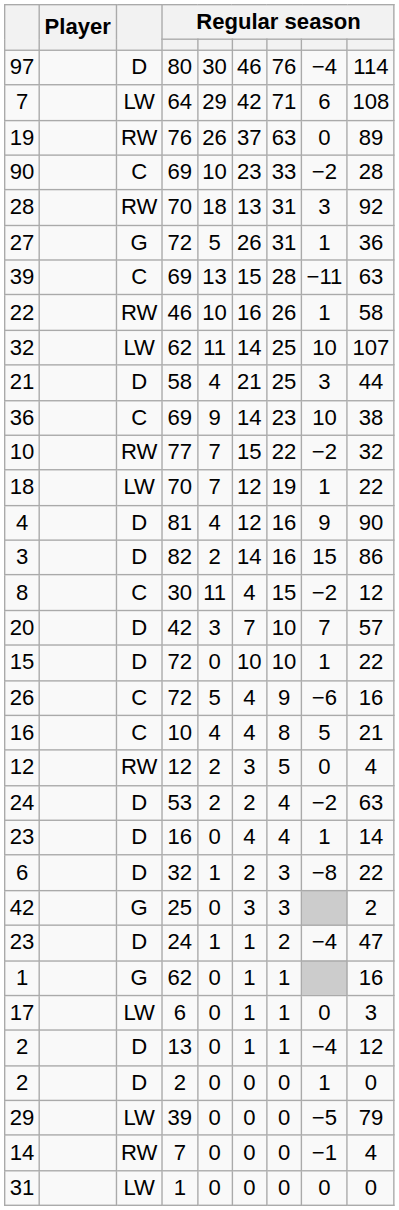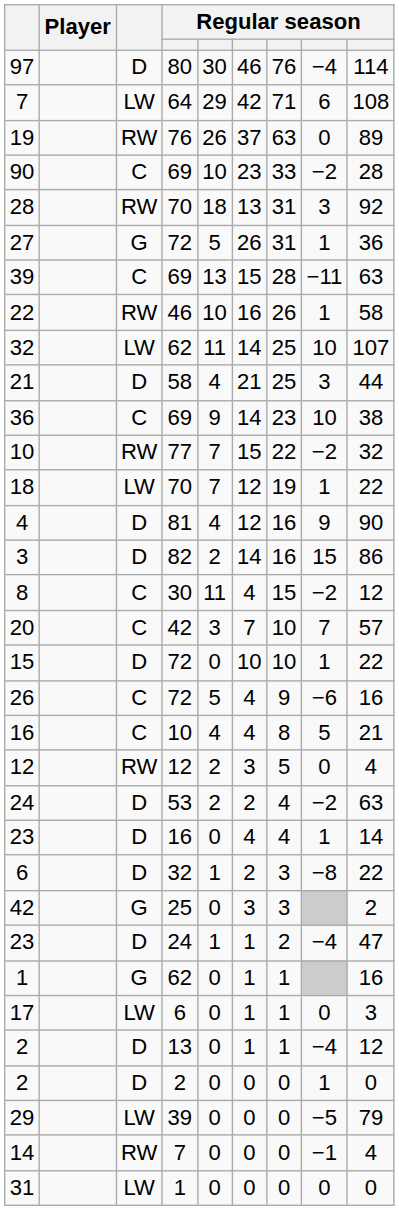20 | column 3: D -> C
